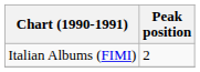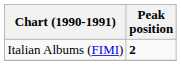Italian Albums (FIMI) | Peak position: normal -> bold
